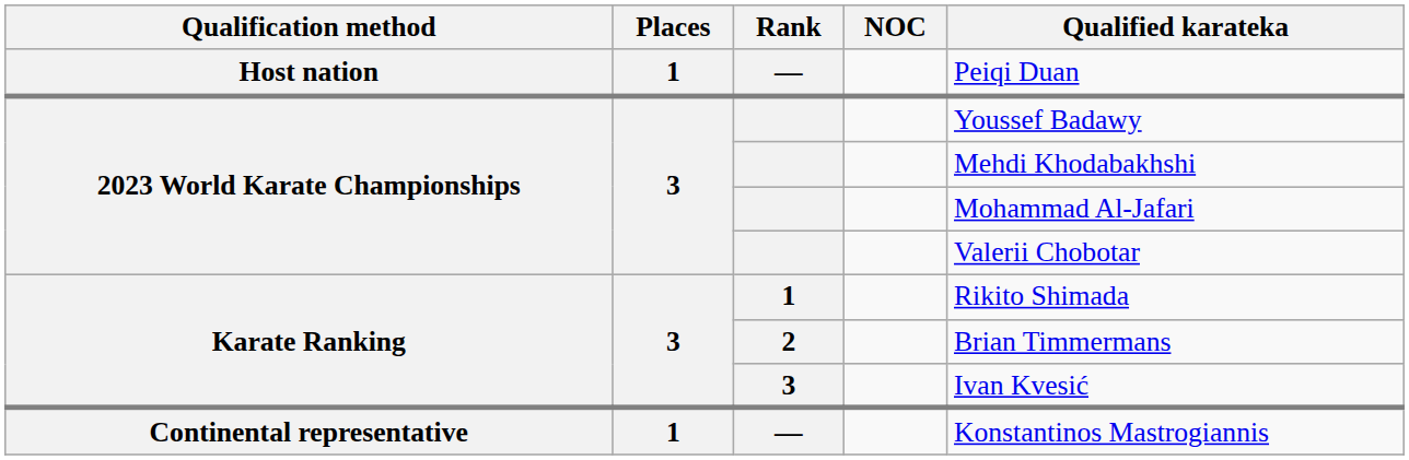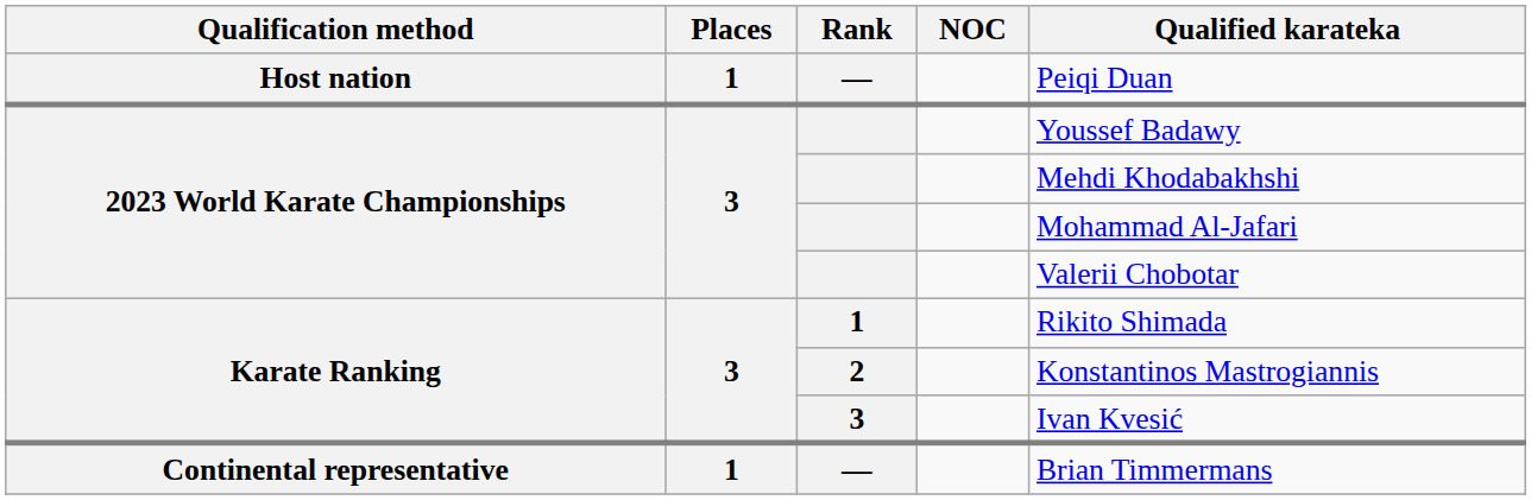2 | Qualified karateka: Brian Timmermans -> Konstantinos Mastrogiannis
Continental representative / — | Qualified karateka: Konstantinos Mastrogiannis -> Brian Timmermans
